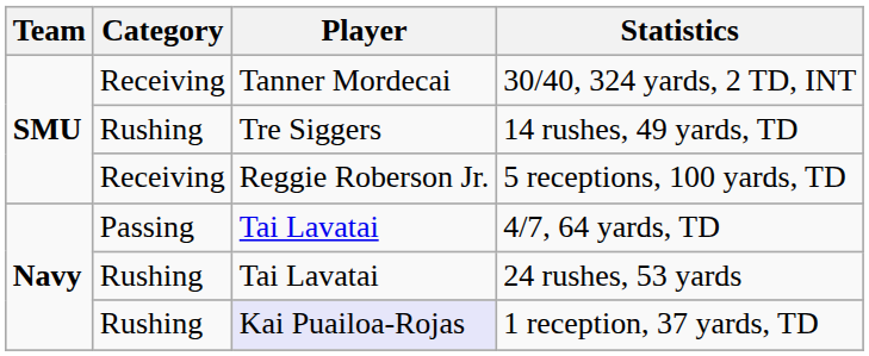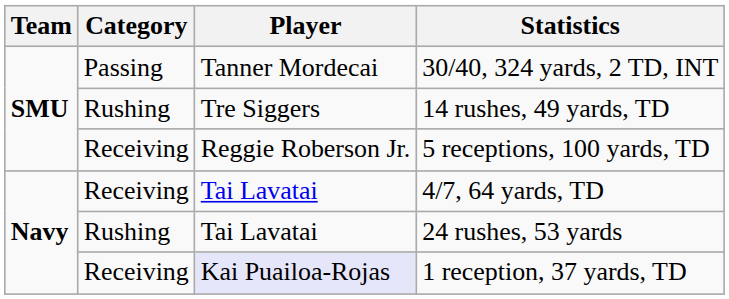30/40, 324 yards, 2 TD, INT | Category: Receiving -> Passing
4/7, 64 yards, TD | Category: Passing -> Receiving
1 reception, 37 yards, TD | Category: Rushing -> Receiving
